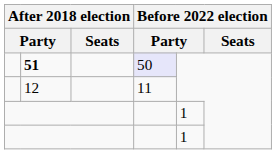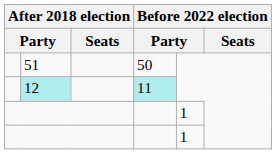51 | column 2: bold -> normal
51 | column 4: lavender background -> no background
12 | column 2: no background -> paleturquoise background
12 | column 4: no background -> paleturquoise background
